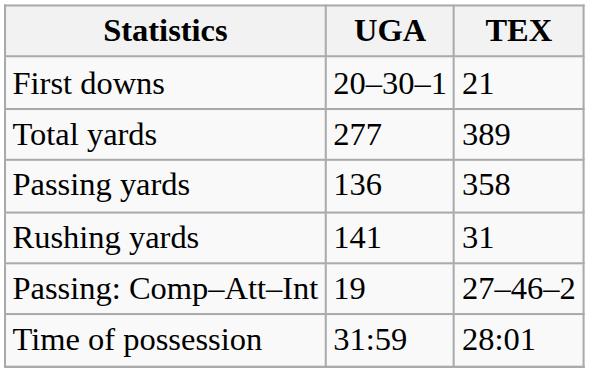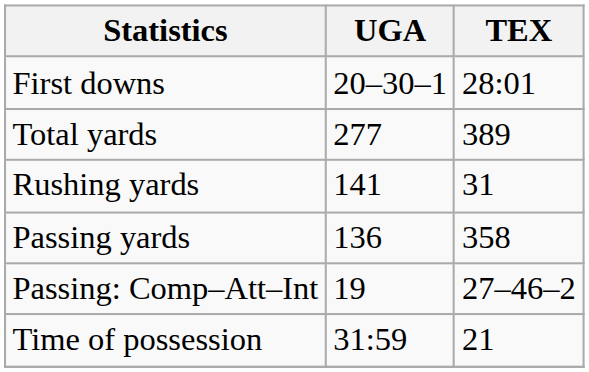First downs | TEX: 21 -> 28:01
rows swapped: Rushing yards <-> Passing yards
Time of possession | TEX: 28:01 -> 21
